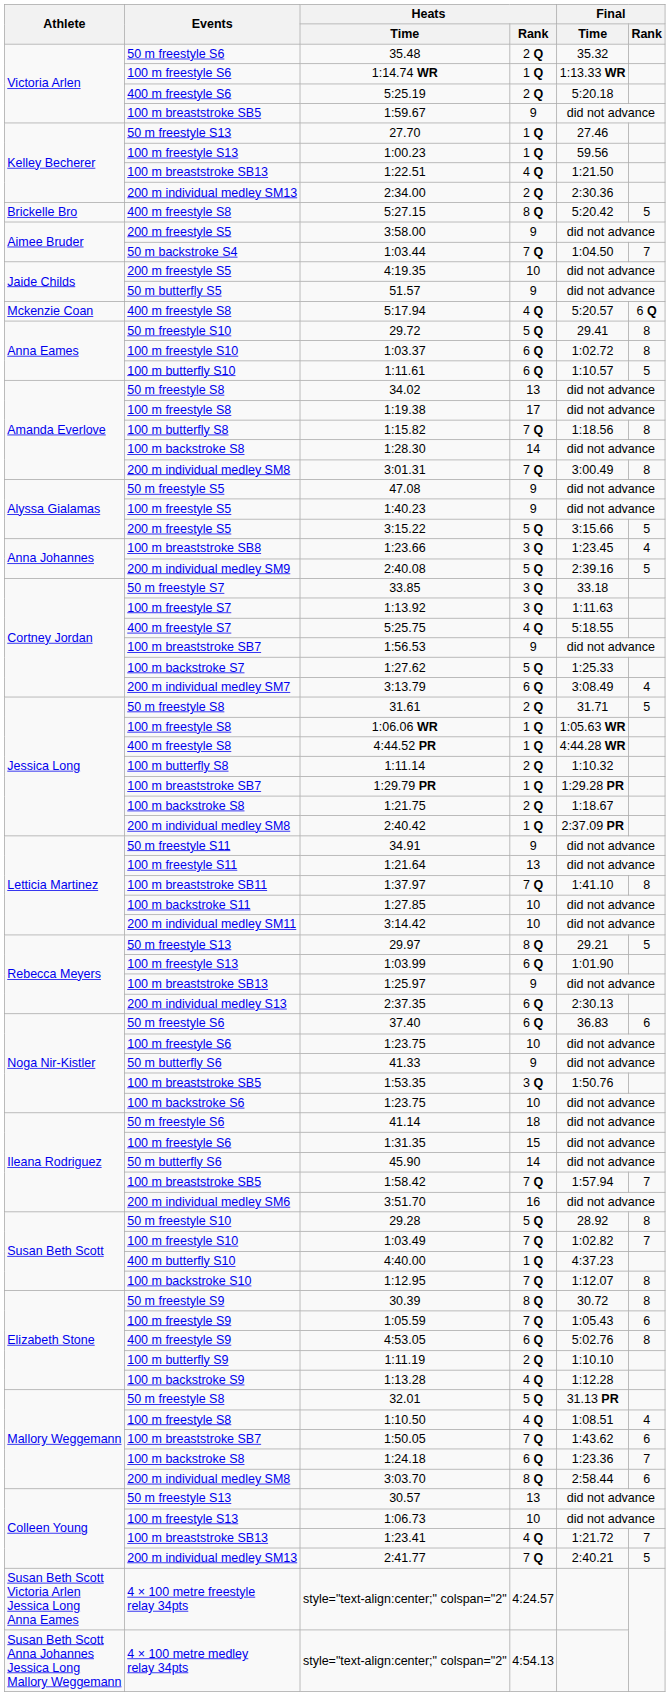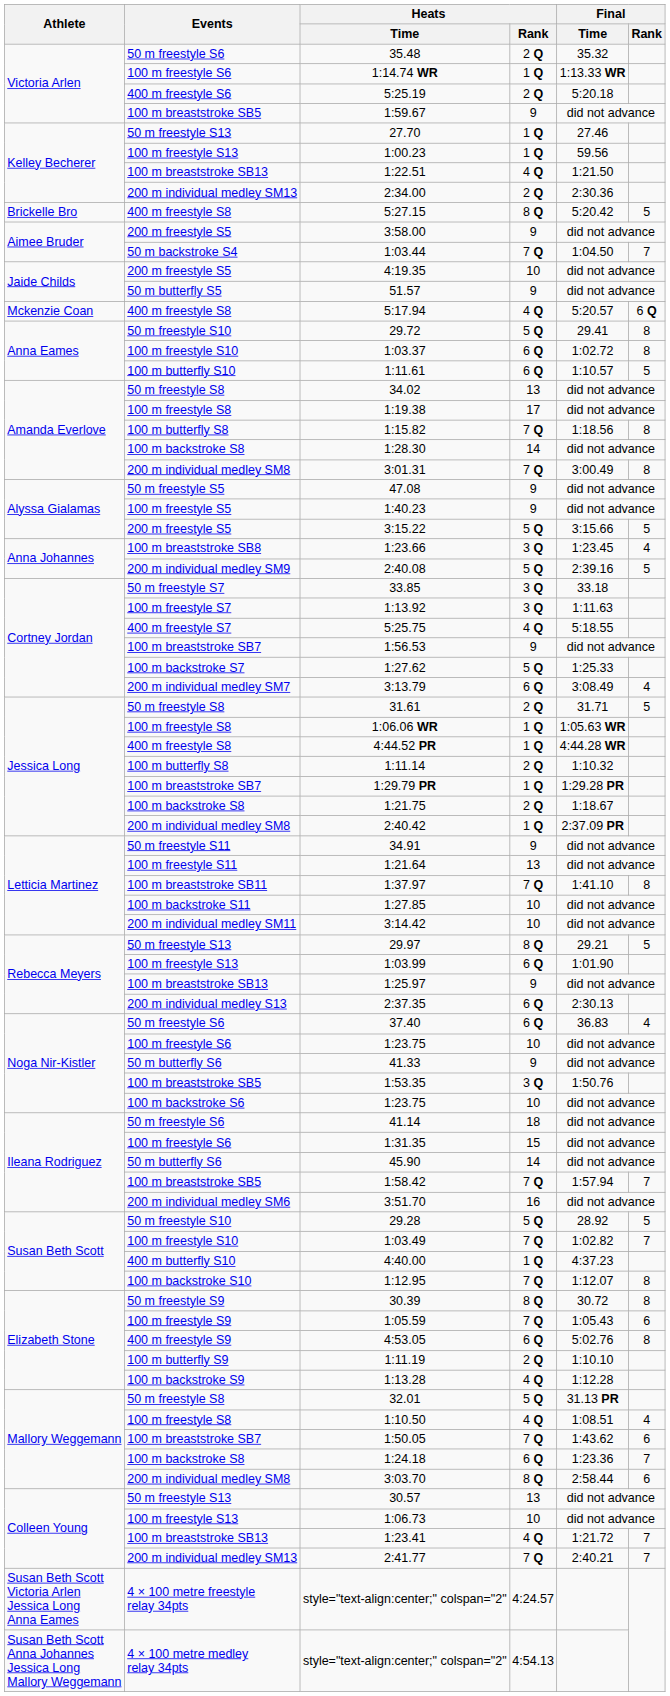37.40 | Final / Rank: 6 -> 4
29.28 | Final / Rank: 8 -> 5
2:41.77 | Final / Rank: 5 -> 7
